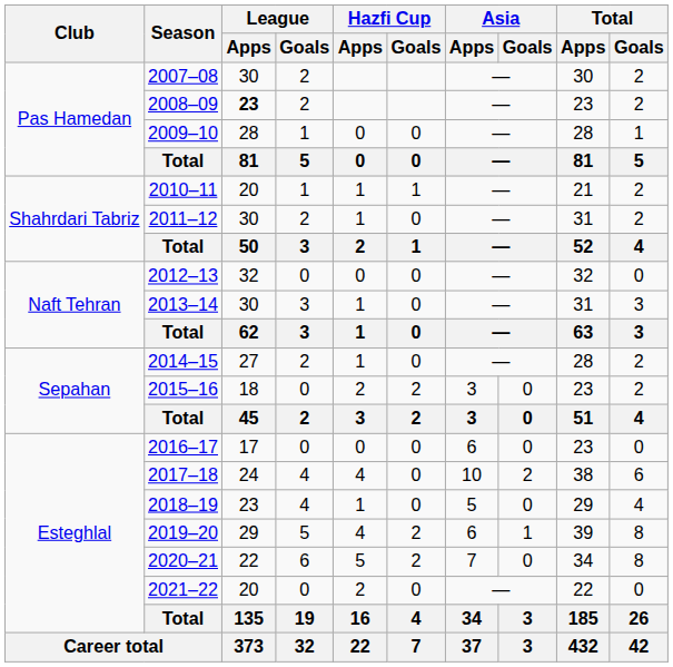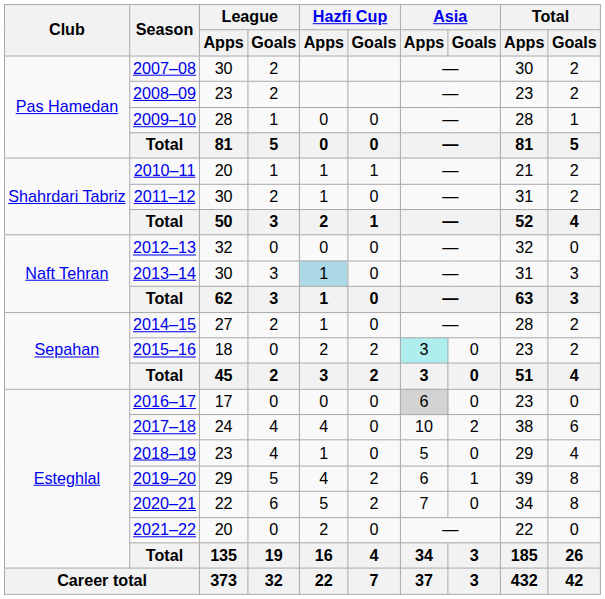2008–09 | League / Apps: bold -> normal
2013–14 | Hazfi Cup / Apps: no background -> lightblue background
2015–16 | Asia / Apps: no background -> paleturquoise background
2016–17 | Asia / Apps: no background -> lightgrey background
